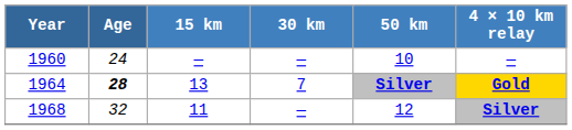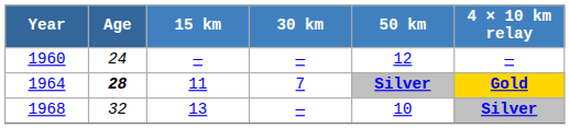1960 | 50 km: 10 -> 12
1964 | 15 km: 13 -> 11
1968 | 15 km: 11 -> 13
1968 | 50 km: 12 -> 10
